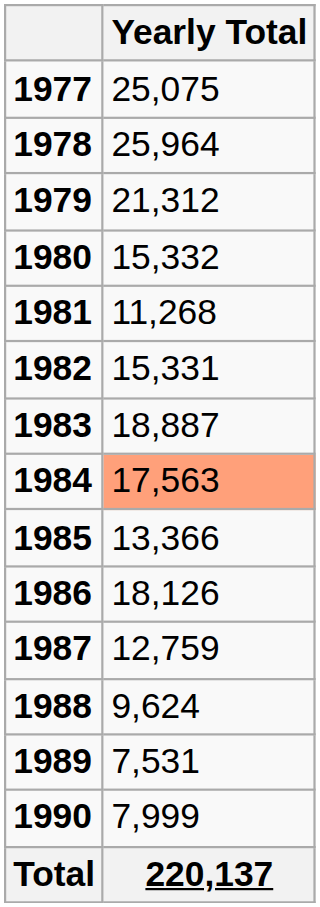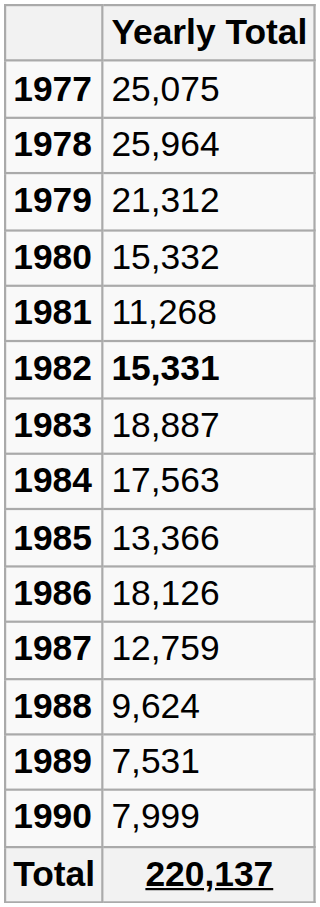1982 | Yearly Total: normal -> bold
1984 | Yearly Total: lightsalmon background -> no background
